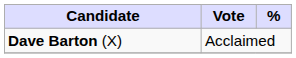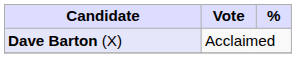Dave Barton (X) | Candidate: no background -> lavender background
